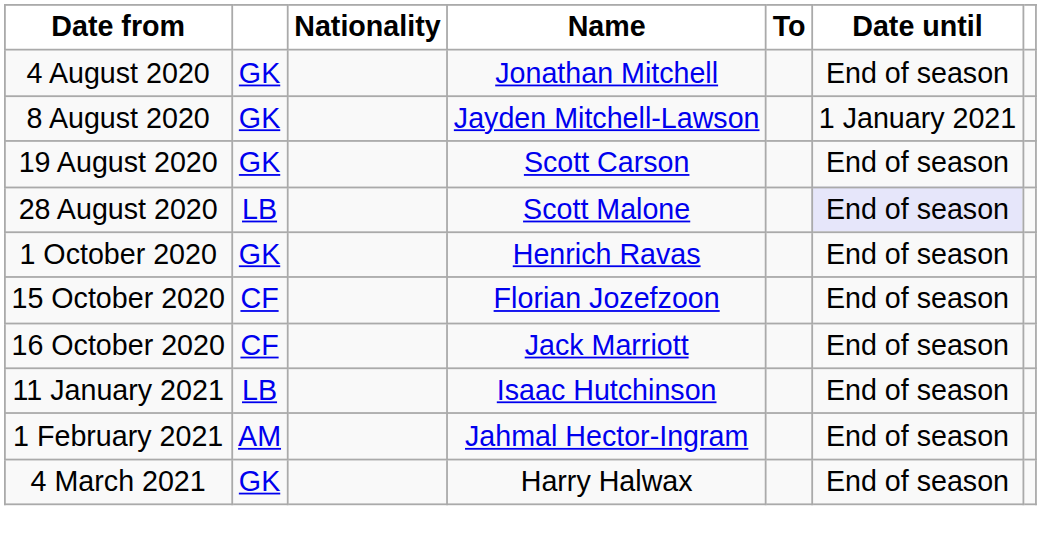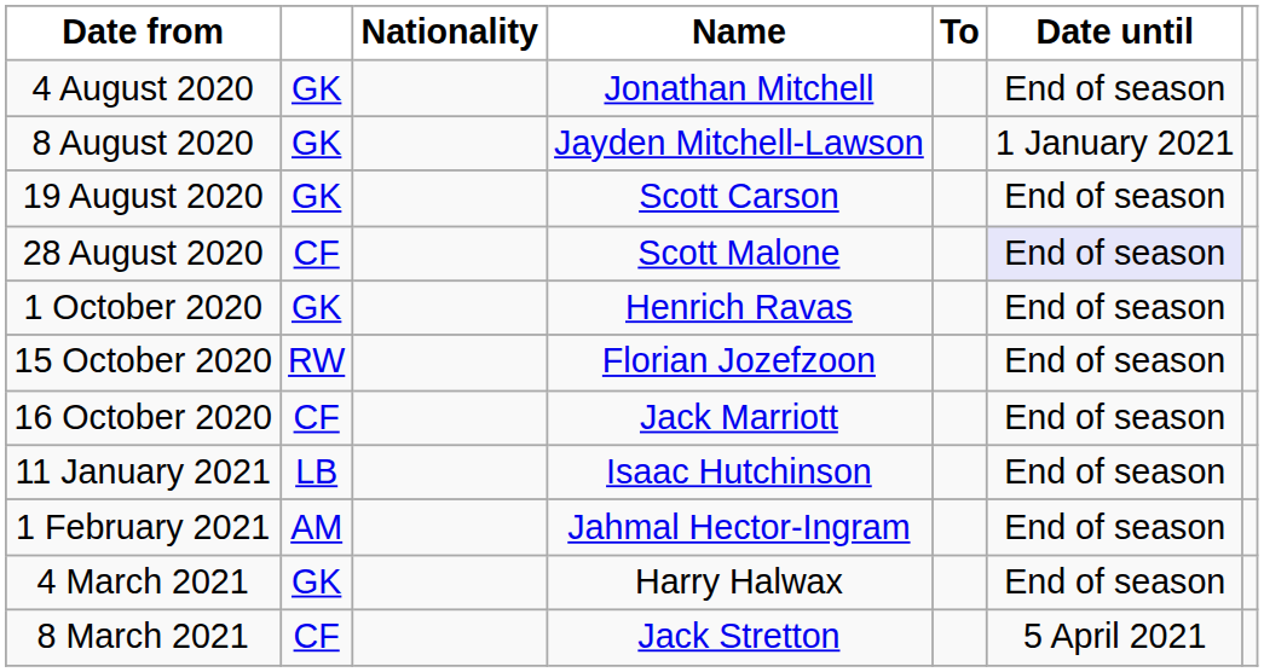28 August 2020 | column 2: LB -> CF
15 October 2020 | column 2: CF -> RW
+ row: 8 March 2021 | CF | Jack Stretton | 5 April 2021
